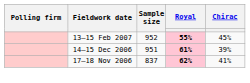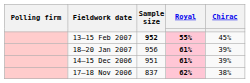13–15 Feb 2007 | Sample size: normal -> bold
+ row: 18–20 Jan 2007 | 956 | 61% | 39%
17–18 Nov 2006 | Chirac: 41% -> 38%
